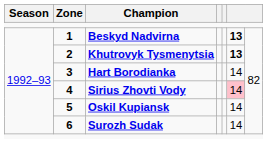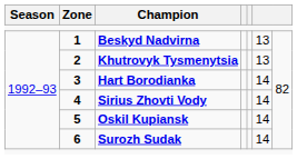1 | column 6: bold -> normal
2 | column 6: bold -> normal
4 | column 6: pink background -> no background
